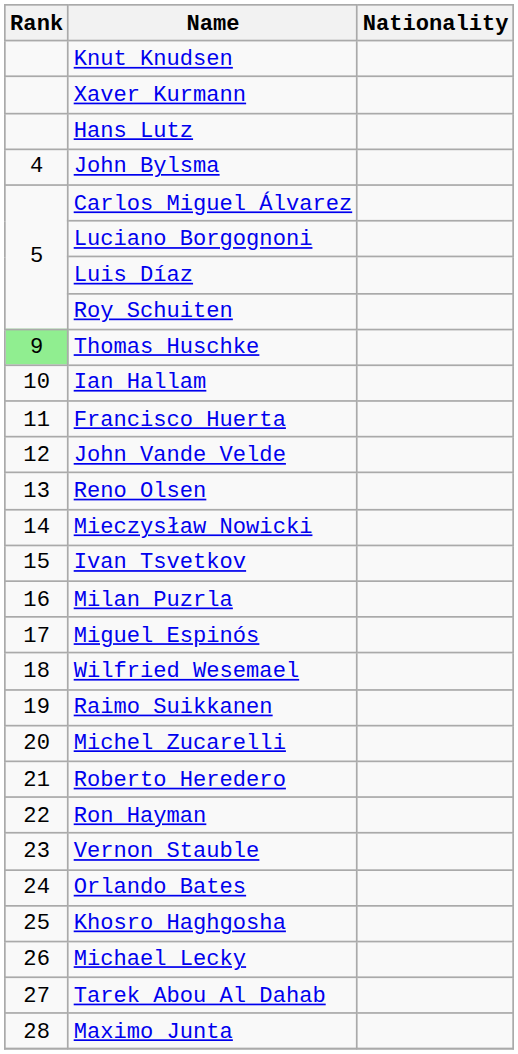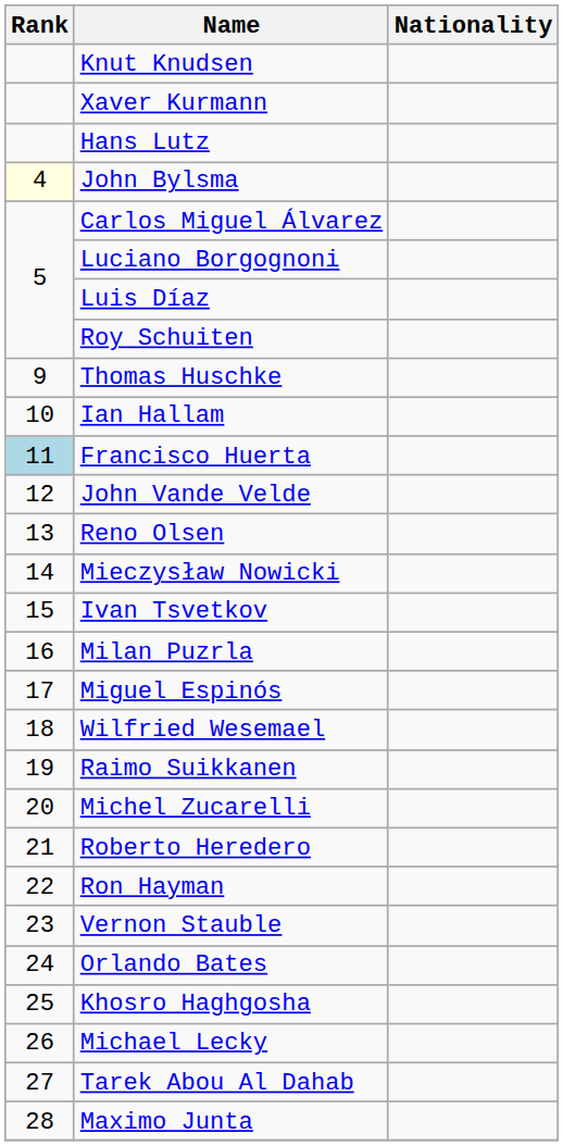John Bylsma | Rank: no background -> lightyellow background
Thomas Huschke | Rank: lightgreen background -> no background
Francisco Huerta | Rank: no background -> lightblue background
